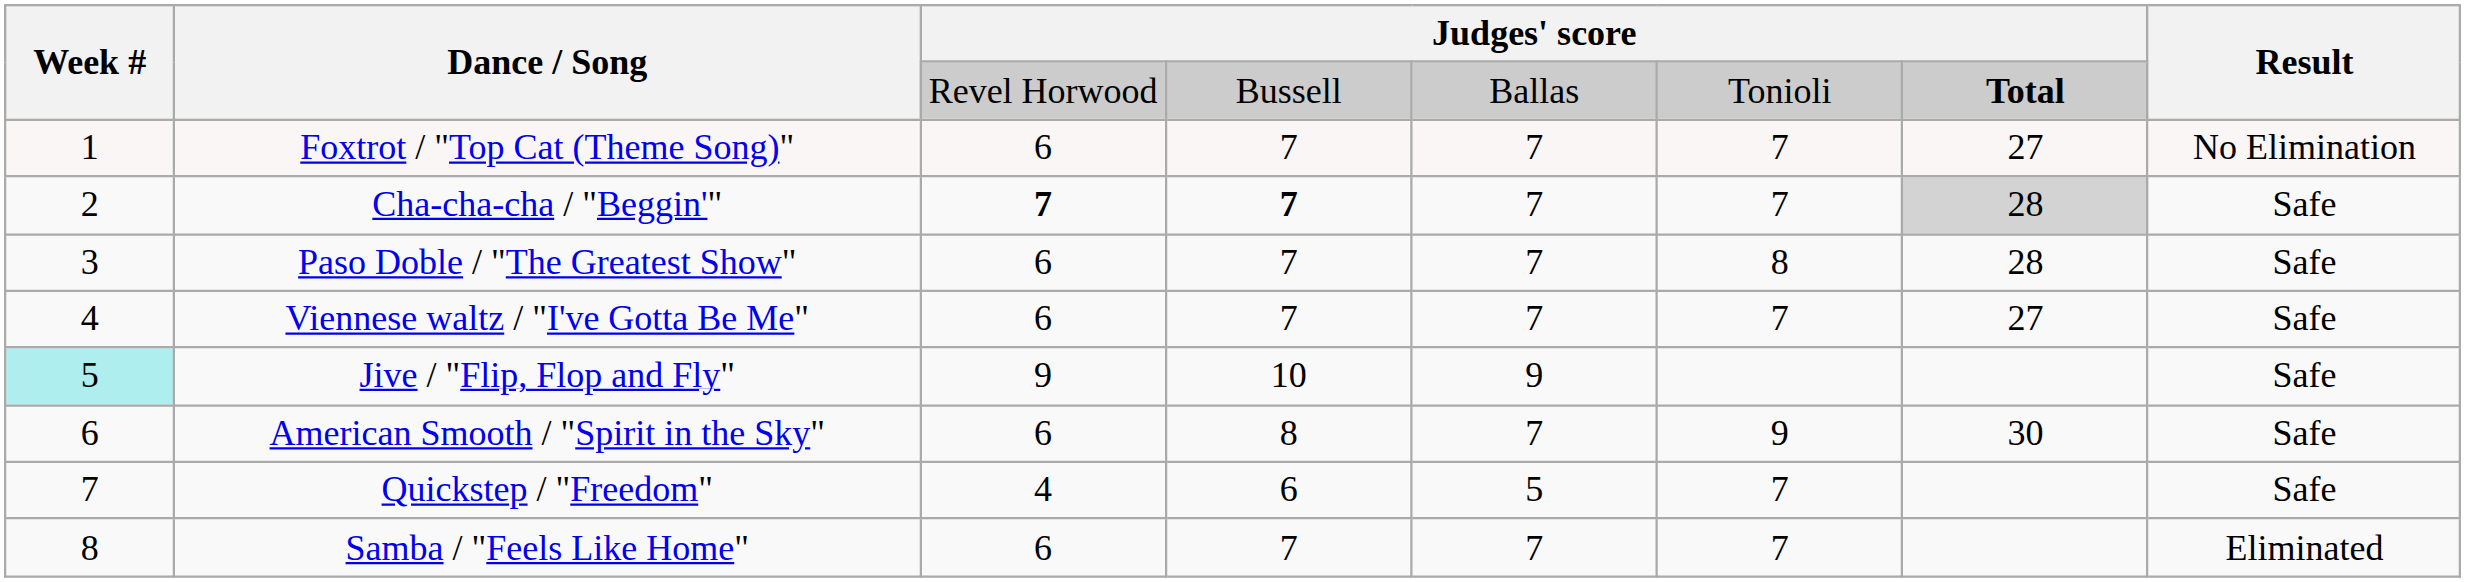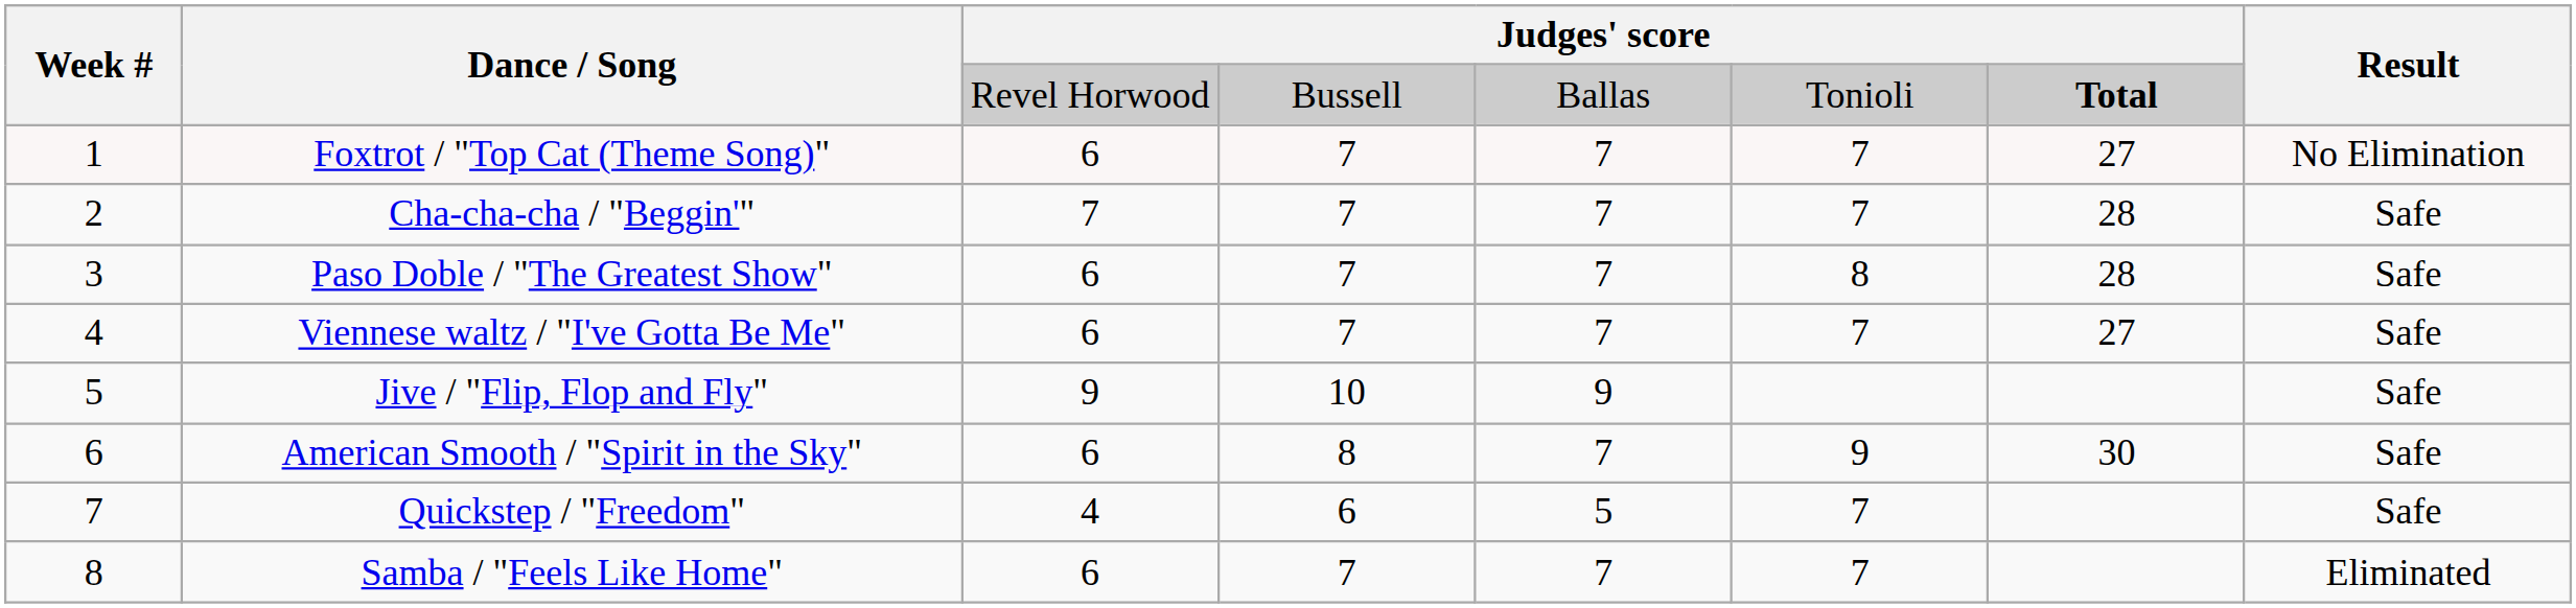Cha-cha-cha / "Beggin'" | column 3: bold -> normal
Cha-cha-cha / "Beggin'" | column 4: bold -> normal
Cha-cha-cha / "Beggin'" | column 7: lightgrey background -> no background
Jive / "Flip, Flop and Fly" | Week #: paleturquoise background -> no background
